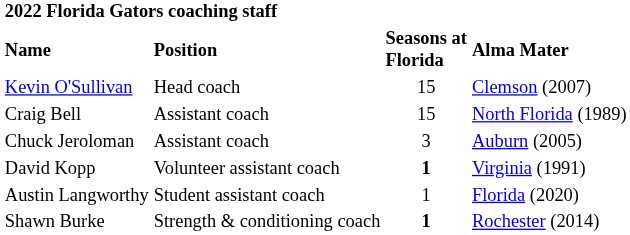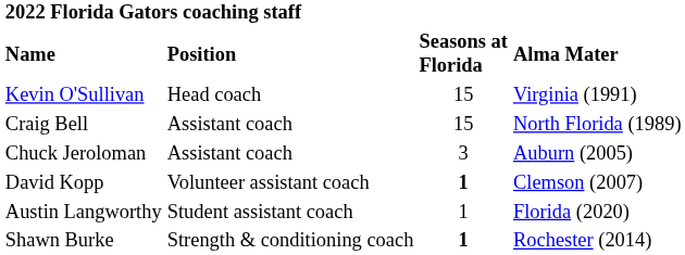Kevin O'Sullivan | Alma Mater: Clemson (2007) -> Virginia (1991)
David Kopp | Alma Mater: Virginia (1991) -> Clemson (2007)
